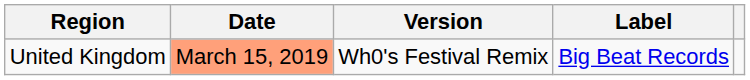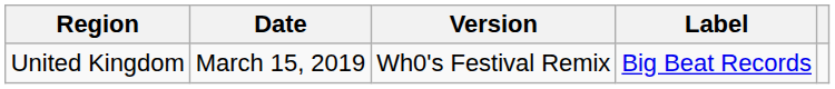United Kingdom | Date: lightsalmon background -> no background
